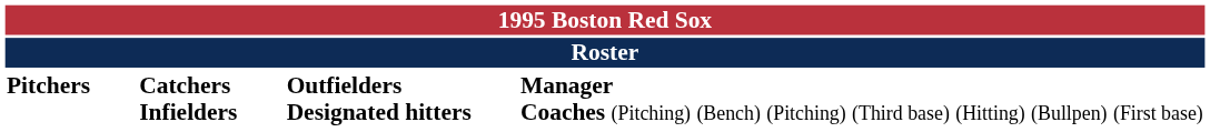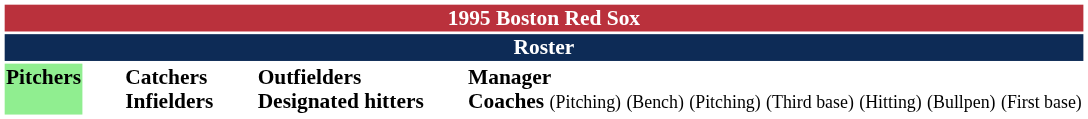Pitchers | column 1: no background -> lightgreen background
